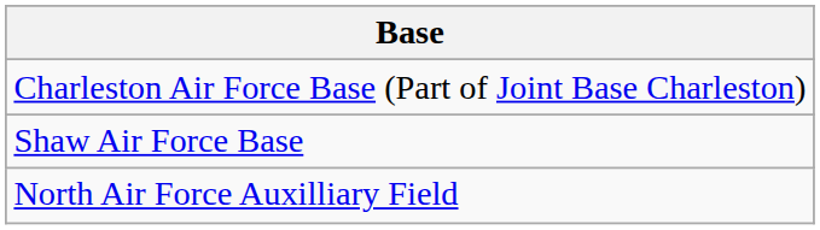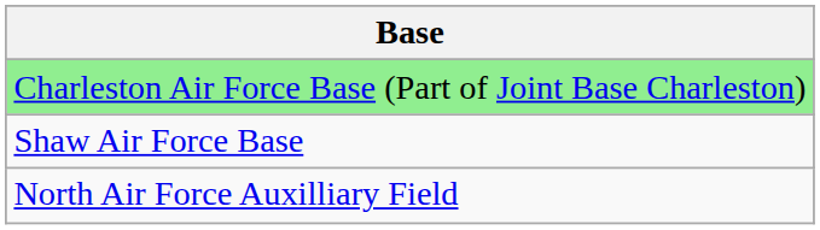row 2 | column 1: no background -> lightgreen background
